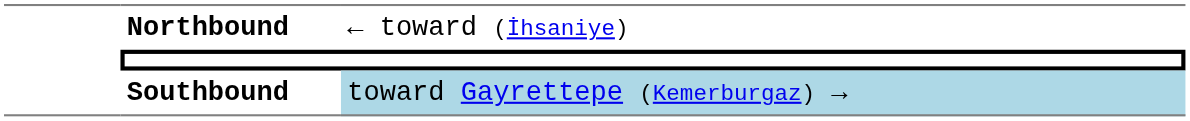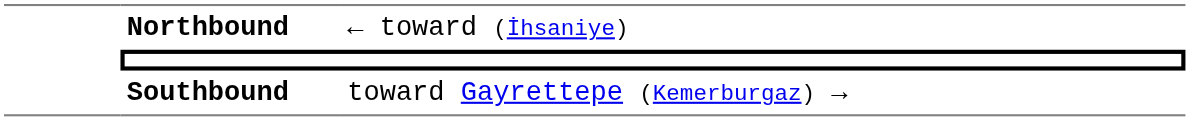Southbound | column 2: lightblue background -> no background
